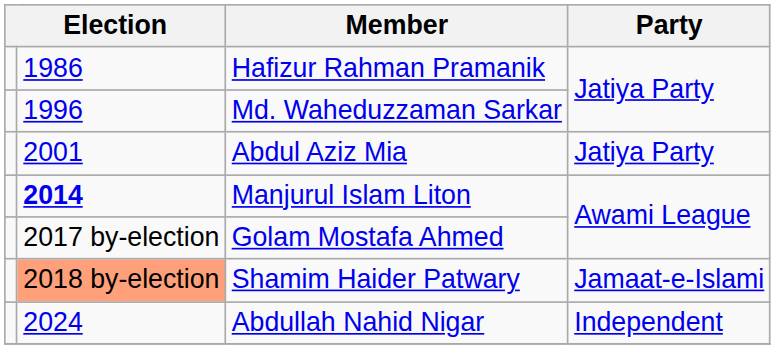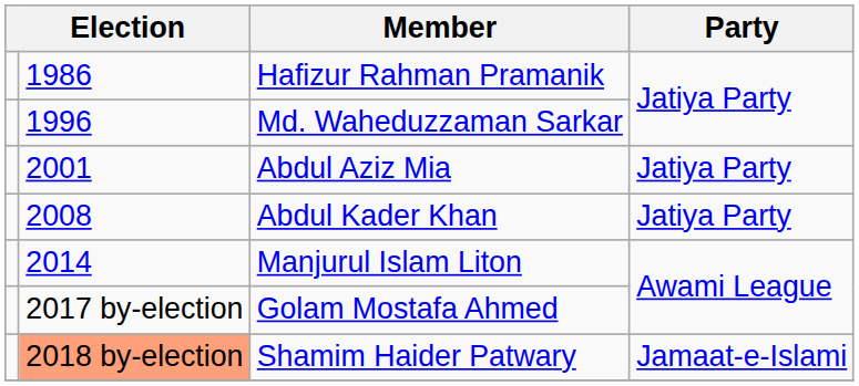+ row: 2008 | Abdul Kader Khan | Jatiya Party
Manjurul Islam Liton | column 2: bold -> normal
- row: 2024 | Abdullah Nahid Nigar | Independent
